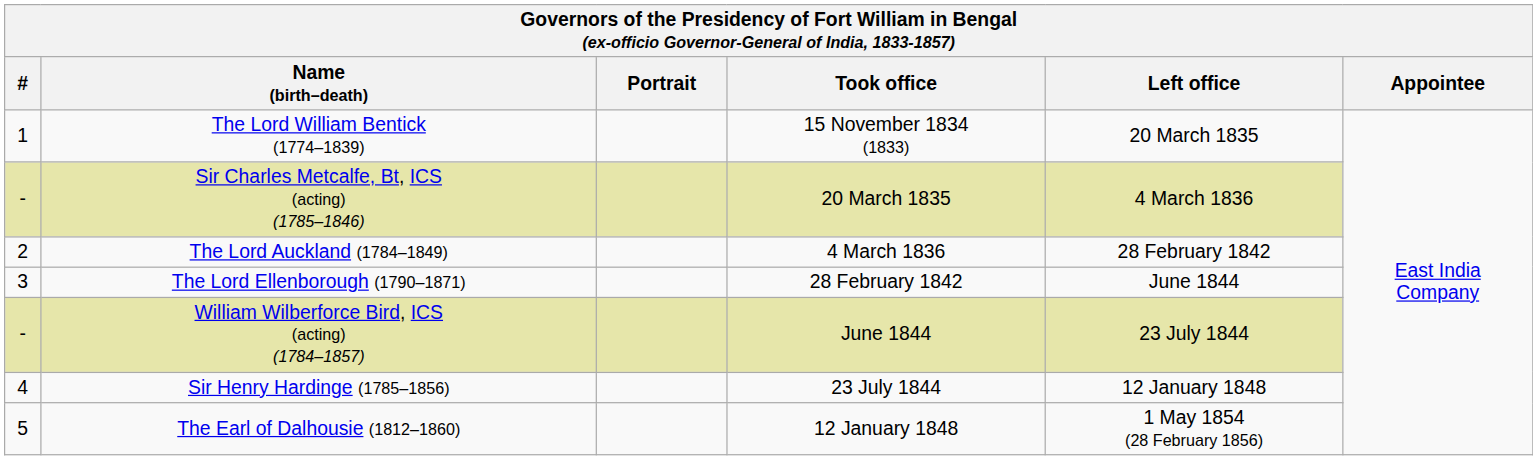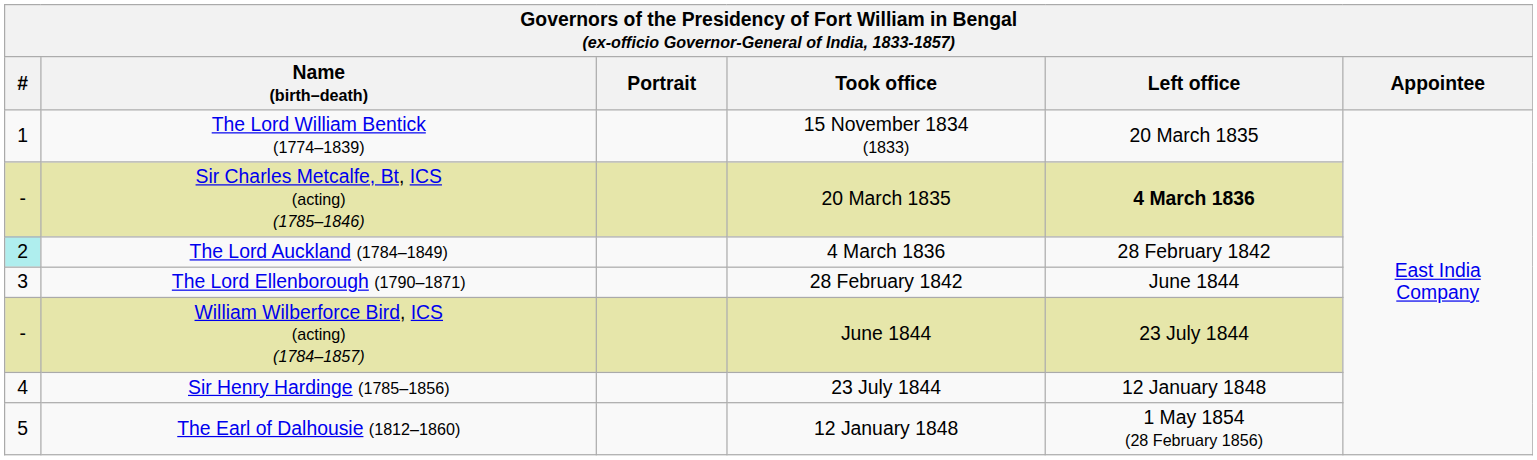Sir Charles Metcalfe, Bt, ICS (acting) (1785–1846) | Left office: normal -> bold
The Lord Auckland (1784–1849) | #: no background -> paleturquoise background
